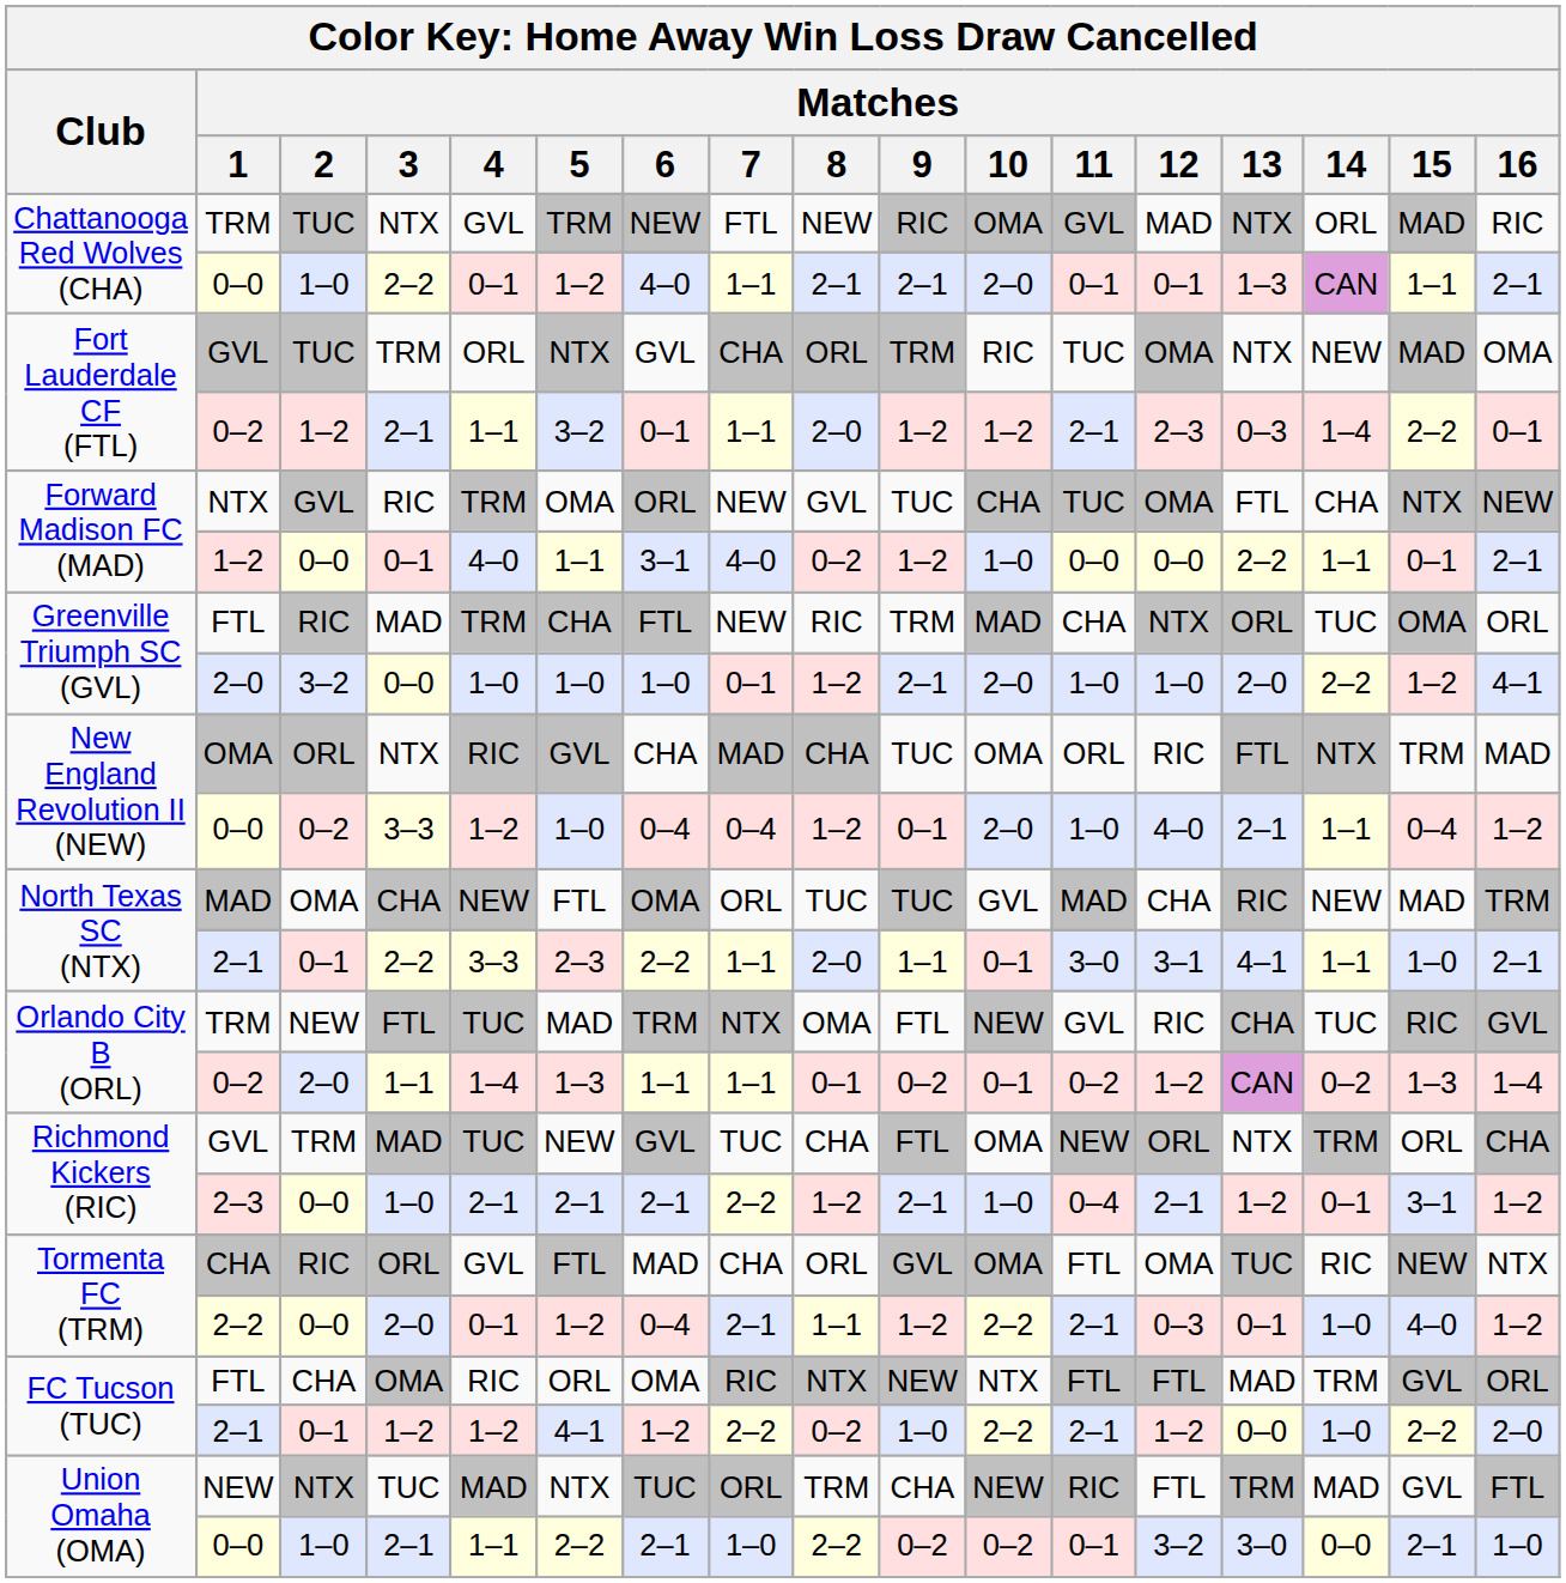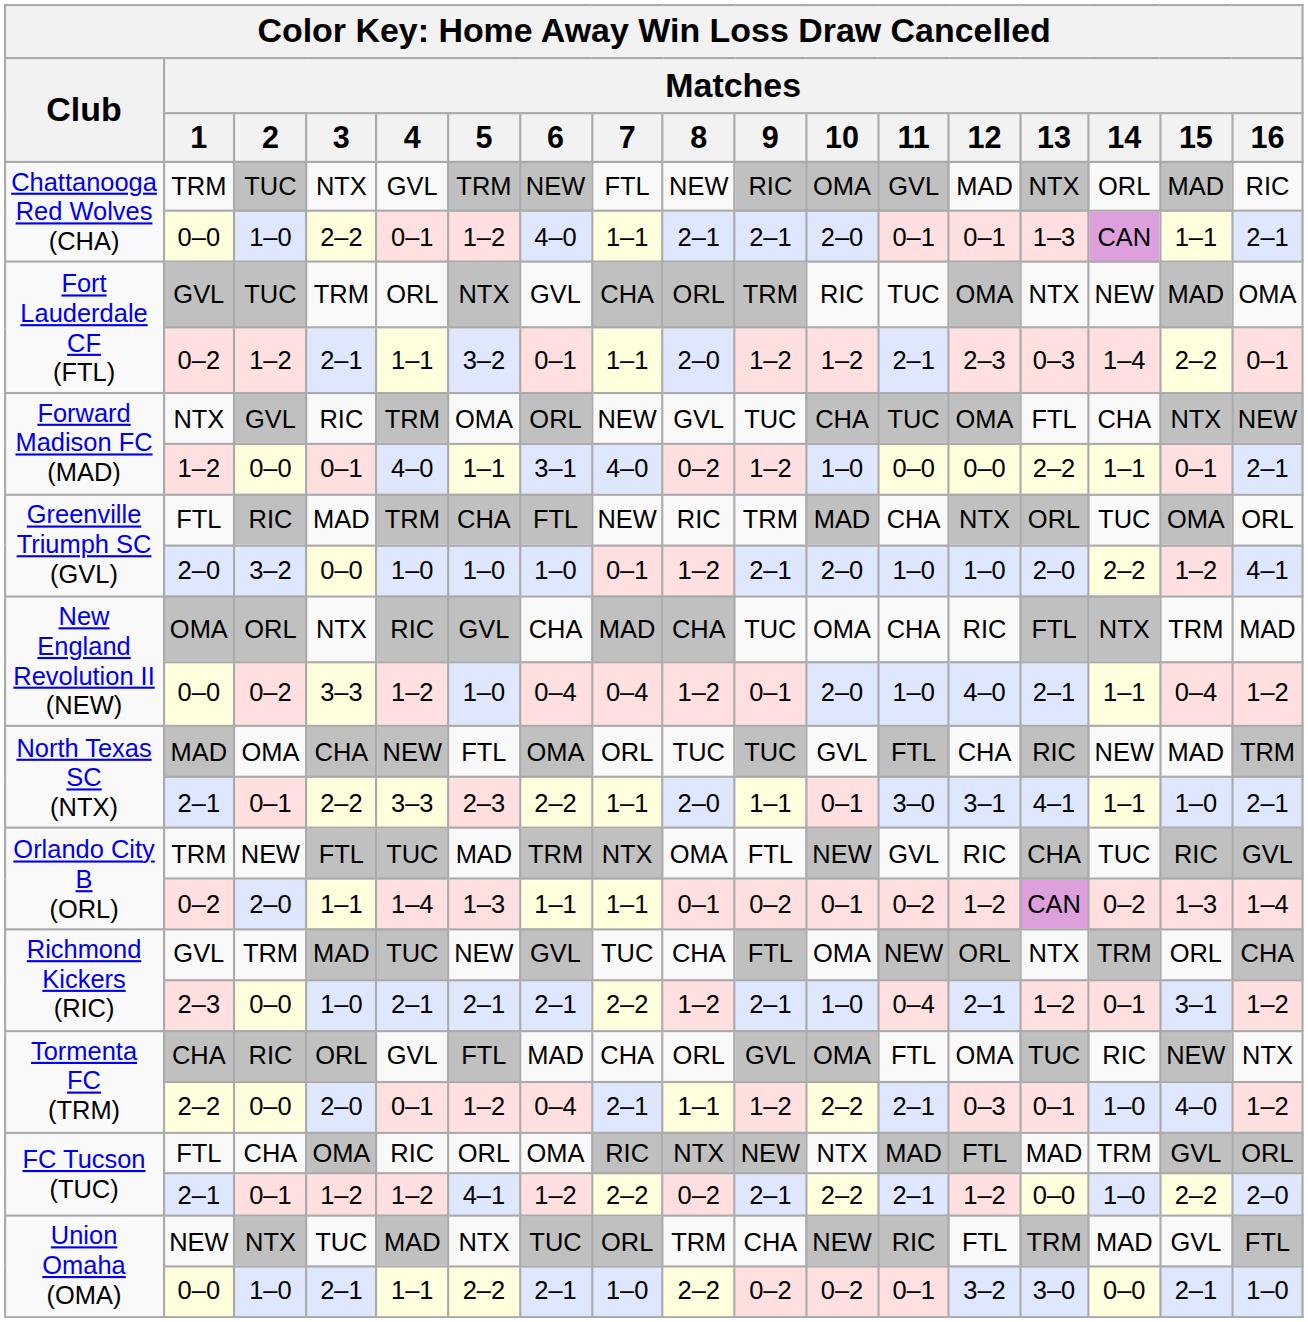row 12 | Matches / 11: ORL -> CHA
row 14 | Matches / 11: MAD -> FTL
row 22 | Matches / 11: FTL -> MAD
row 23 | Matches / 9: 1–0 -> 2–1
